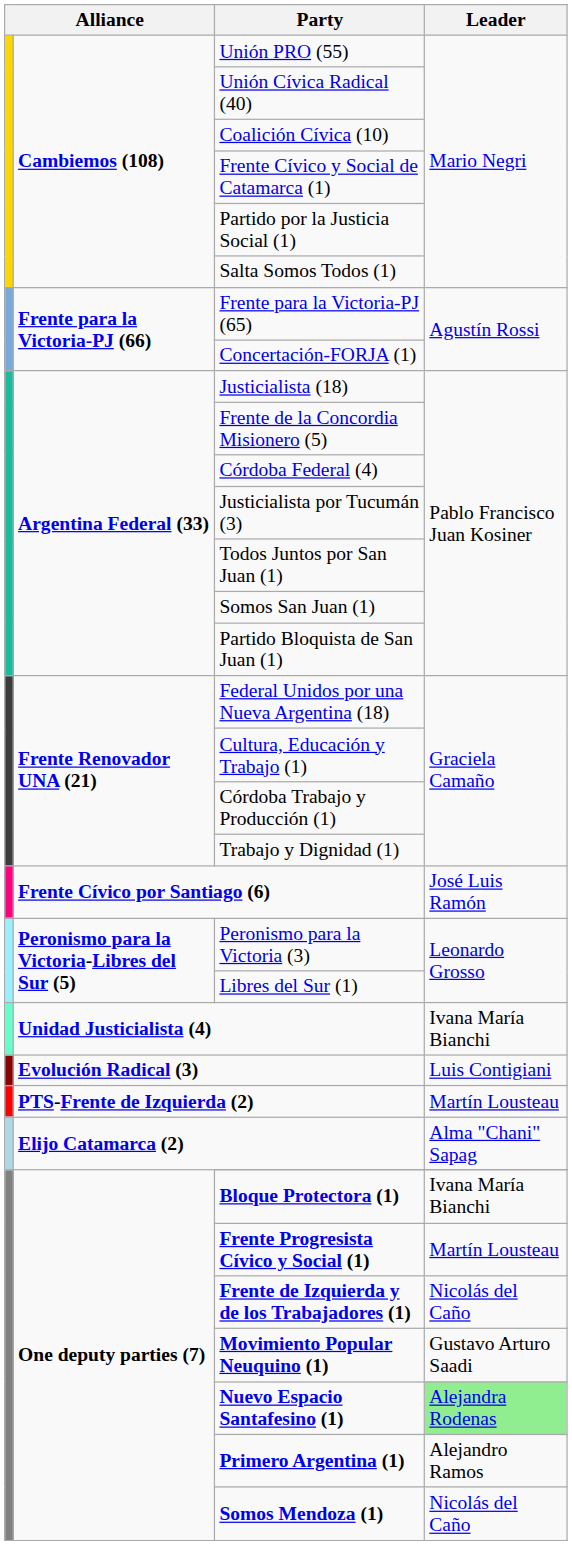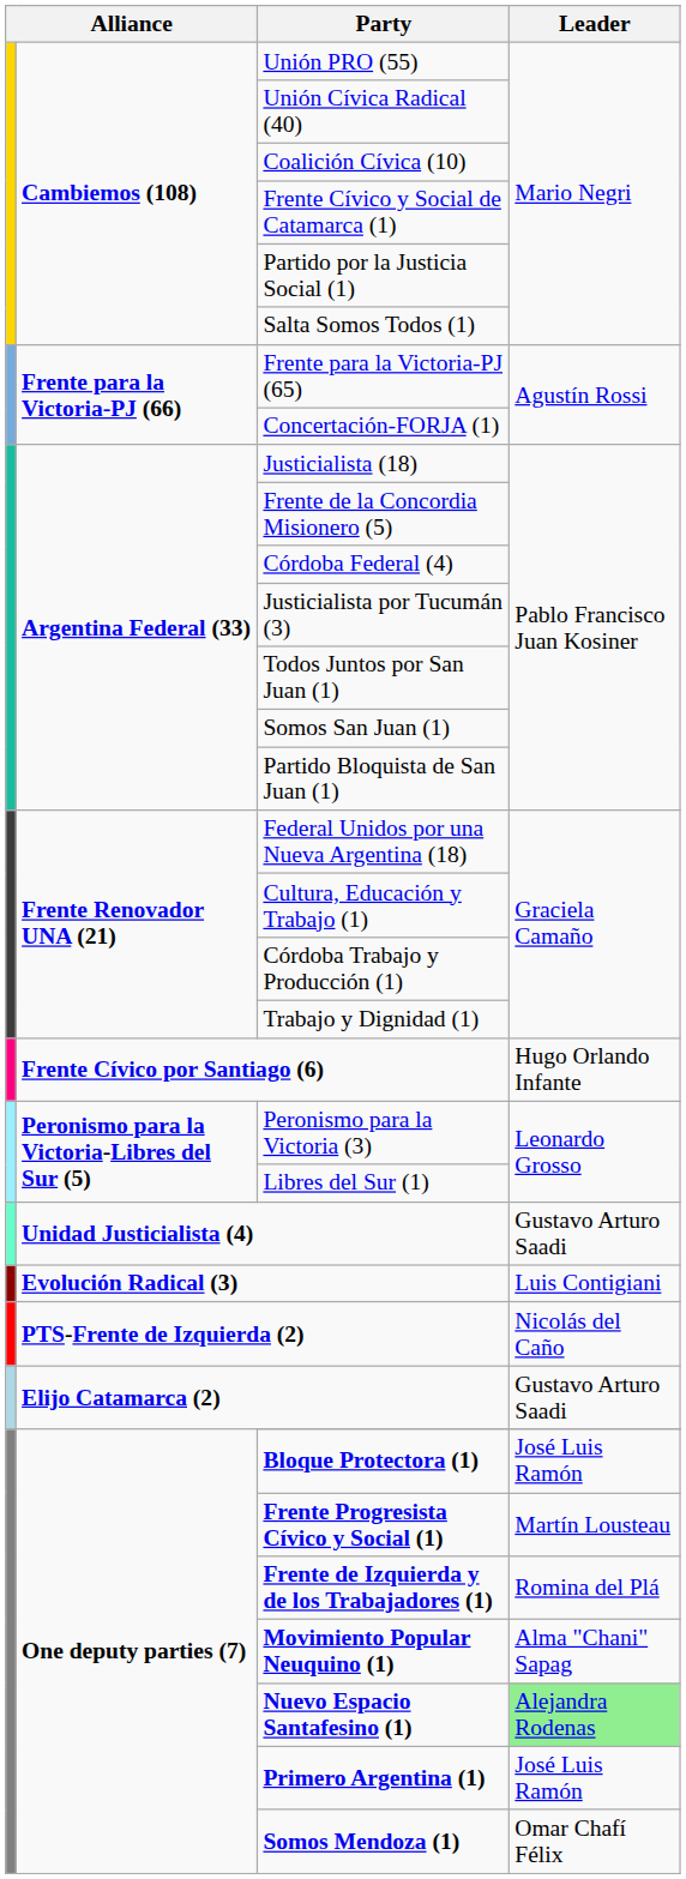Frente Cívico por Santiago (6) | Leader: José Luis Ramón -> Hugo Orlando Infante
Unidad Justicialista (4) | Leader: Ivana María Bianchi -> Gustavo Arturo Saadi
PTS-Frente de Izquierda (2) | Leader: Martín Lousteau -> Nicolás del Caño
Elijo Catamarca (2) | Leader: Alma "Chani" Sapag -> Gustavo Arturo Saadi
Bloque Protectora (1) | Leader: Ivana María Bianchi -> José Luis Ramón
Frente de Izquierda y de los Trabajadores (1) | Leader: Nicolás del Caño -> Romina del Plá
Movimiento Popular Neuquino (1) | Leader: Gustavo Arturo Saadi -> Alma "Chani" Sapag
Primero Argentina (1) | Leader: Alejandro Ramos -> José Luis Ramón
Somos Mendoza (1) | Leader: Nicolás del Caño -> Omar Chafí Félix
